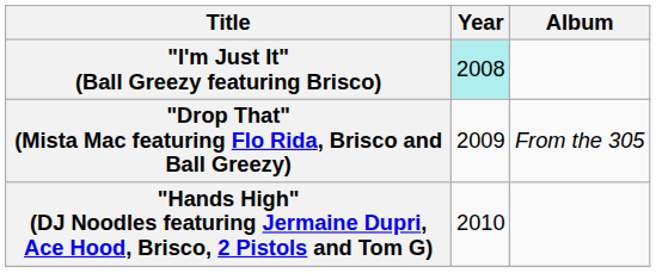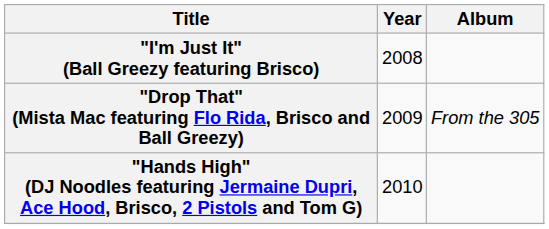"I'm Just It" (Ball Greezy featuring Brisco) | Year: paleturquoise background -> no background
